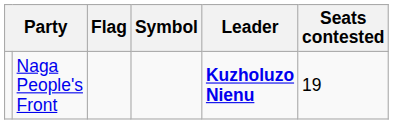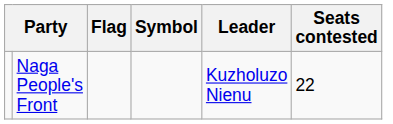Naga People's Front | Leader: bold -> normal
Naga People's Front | Seats contested: 19 -> 22
